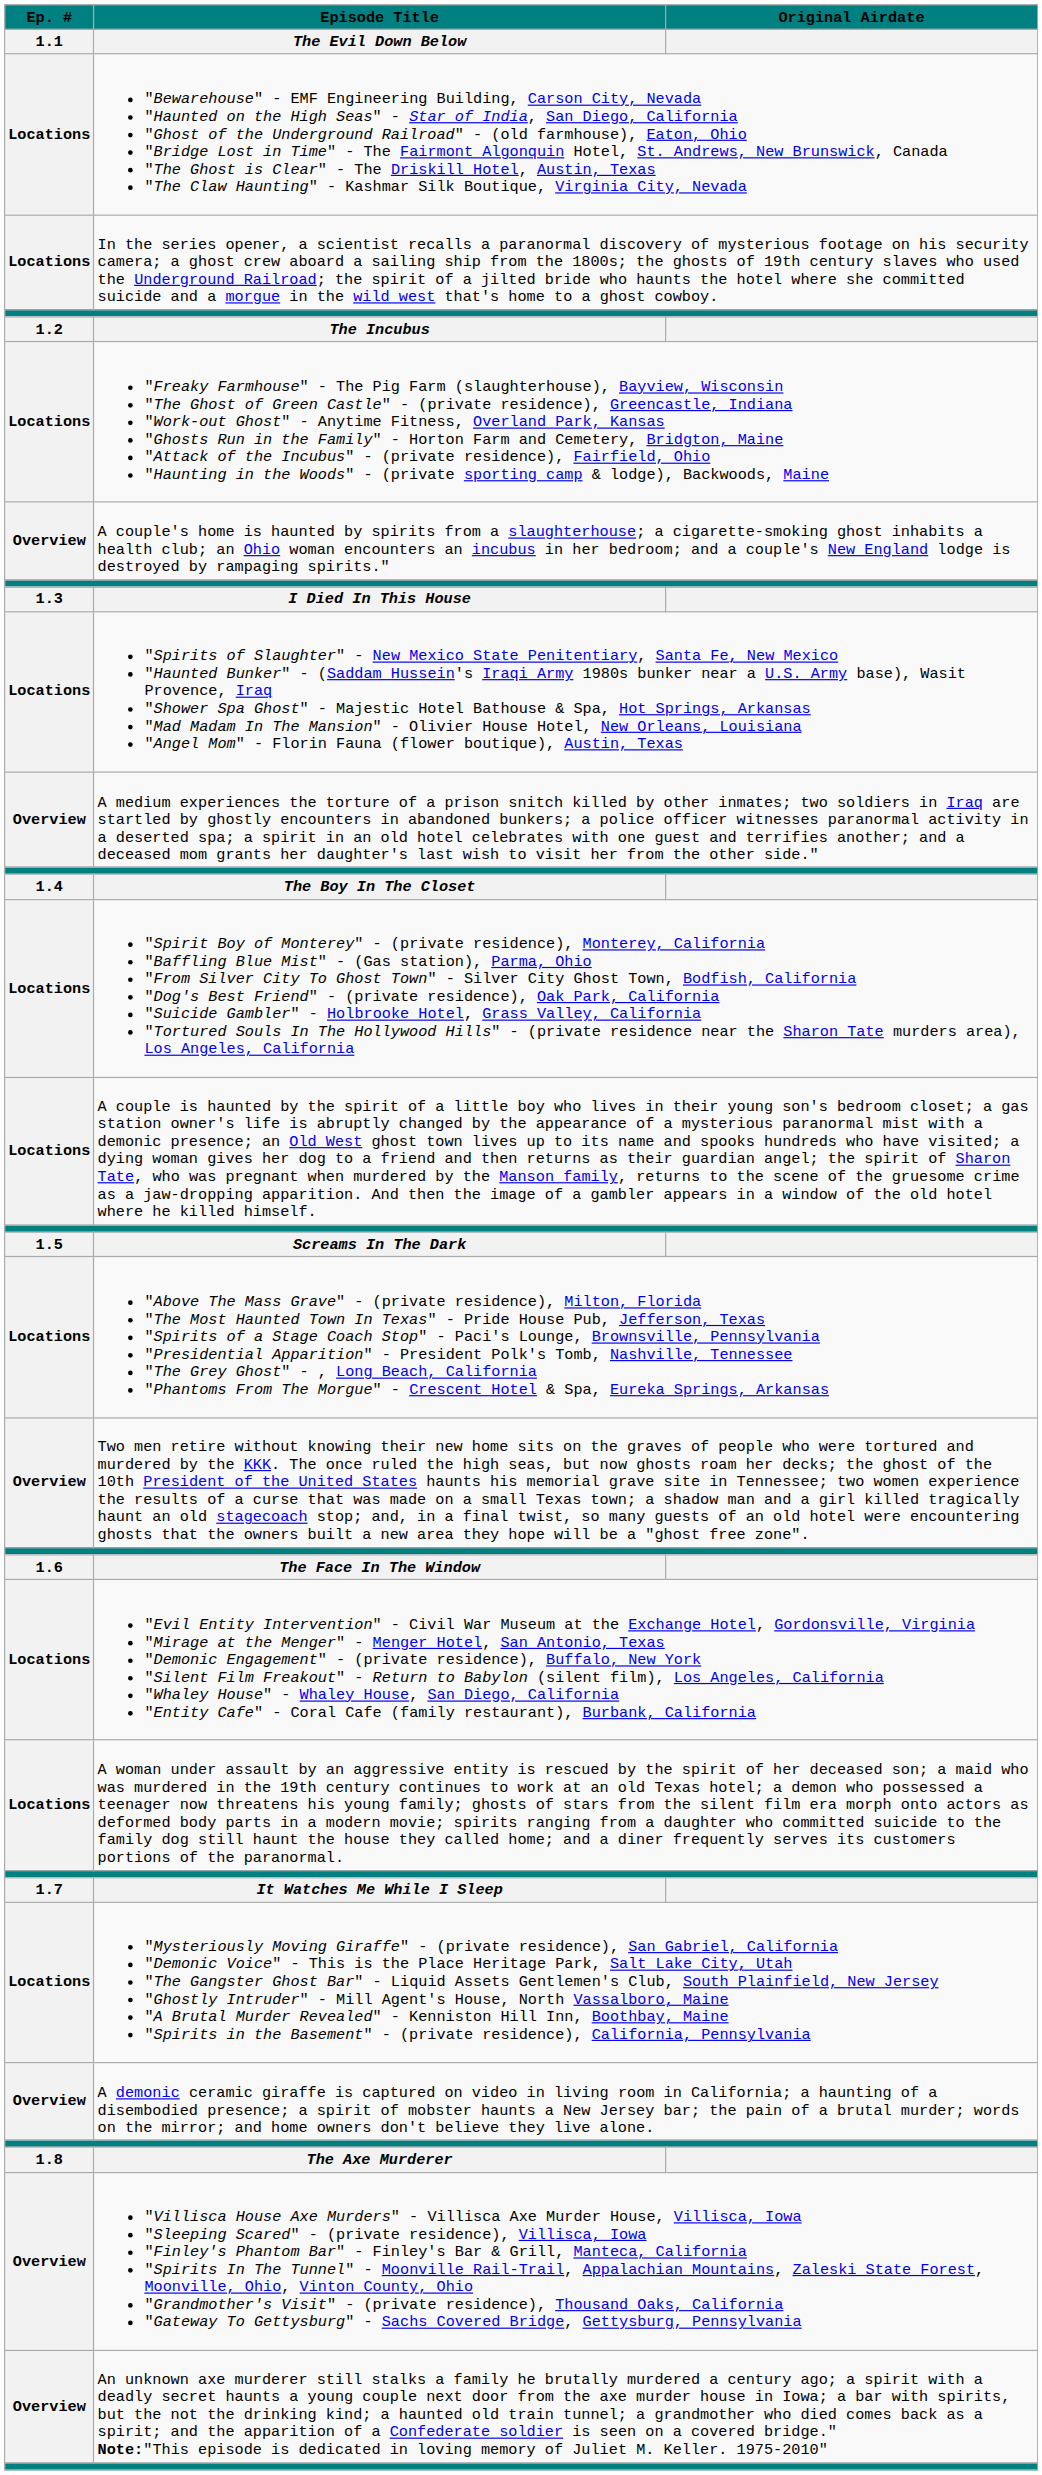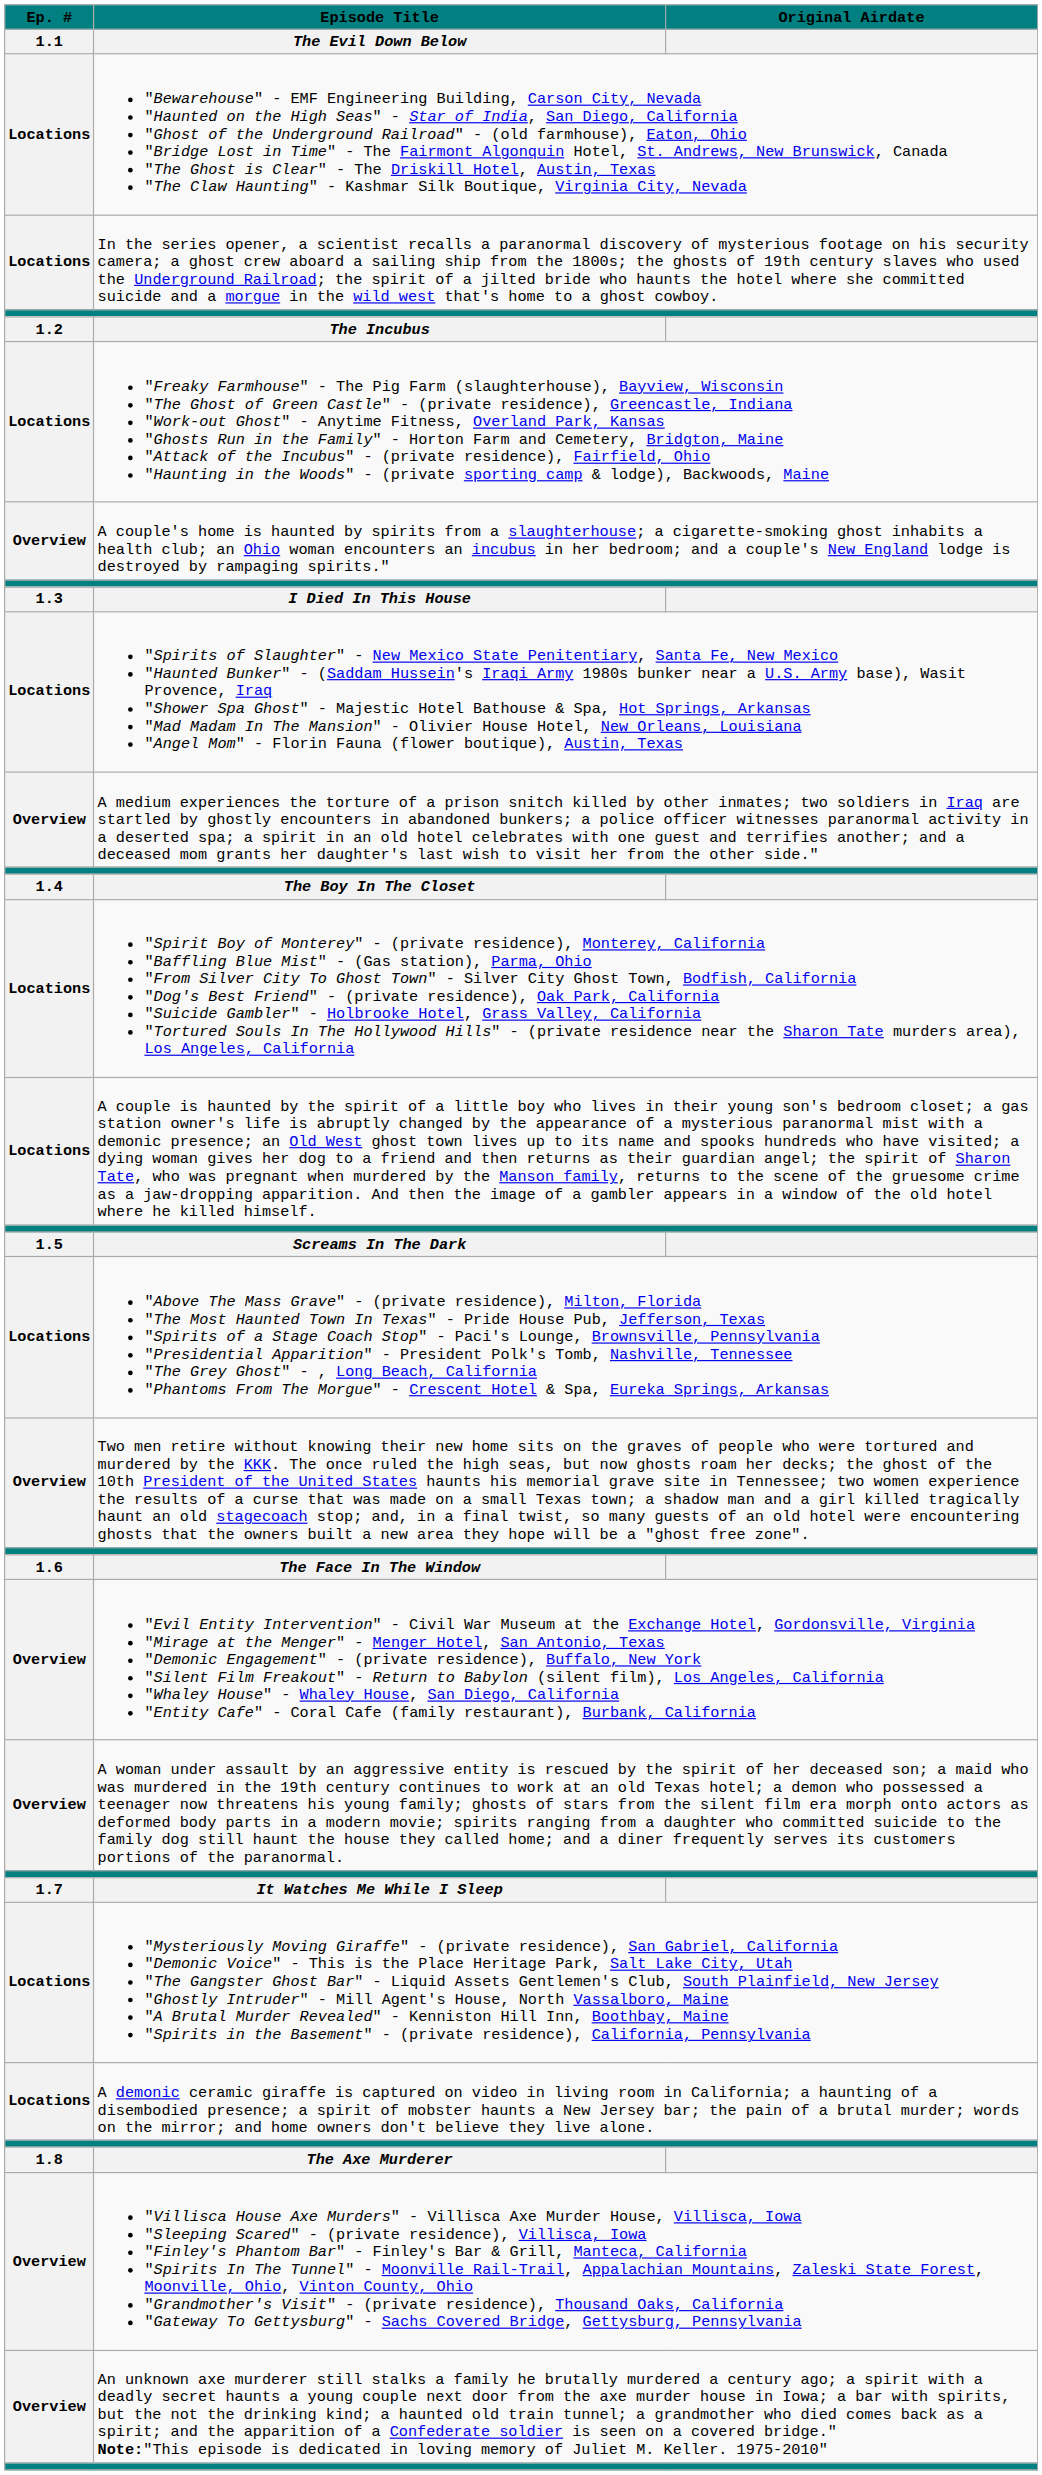row 23 | Ep. # / 1.1: Locations -> Overview
row 24 | Ep. # / 1.1: Locations -> Overview
row 28 | Ep. # / 1.1: Overview -> Locations
